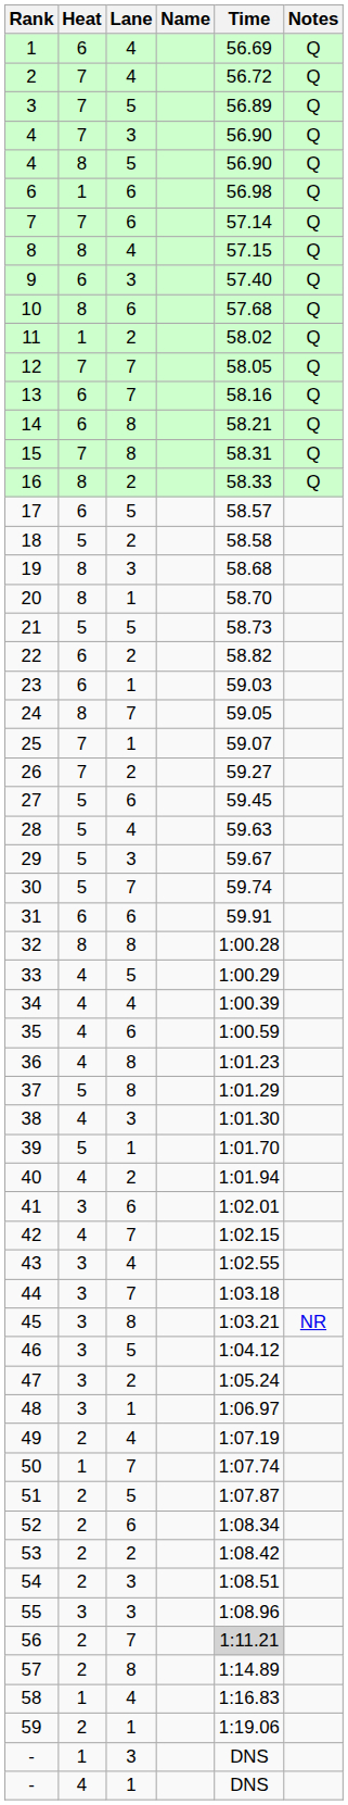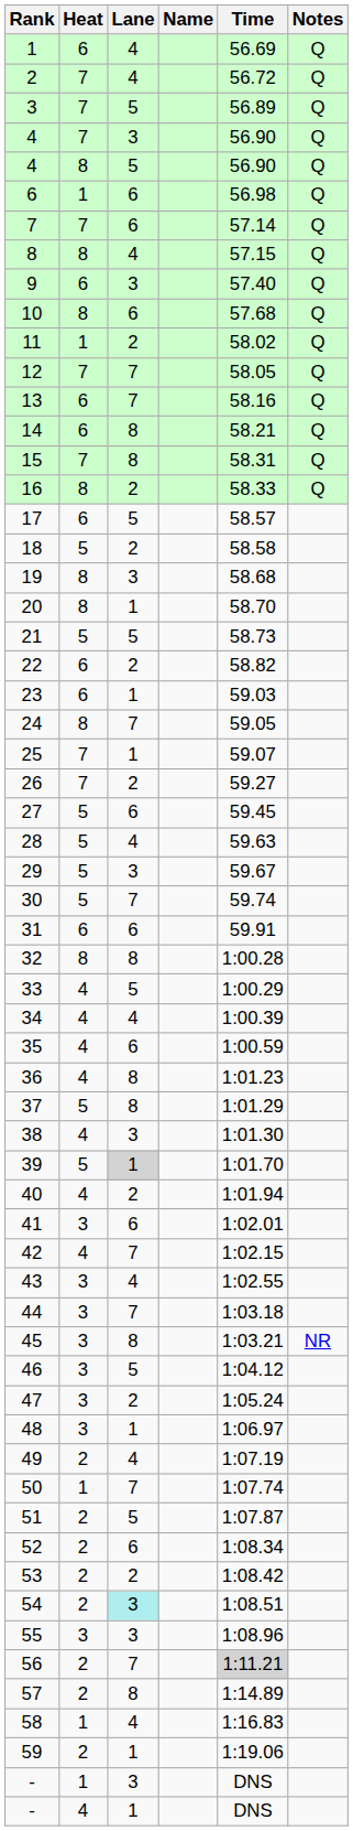39 | Lane: no background -> lightgrey background
54 | Lane: no background -> paleturquoise background
